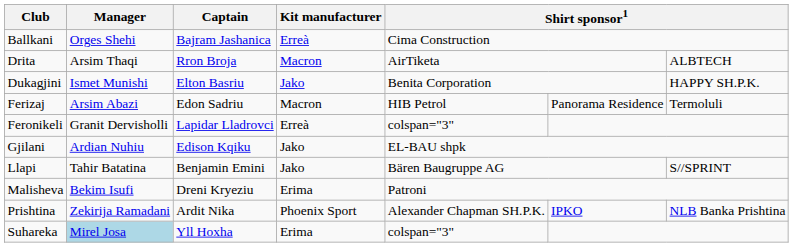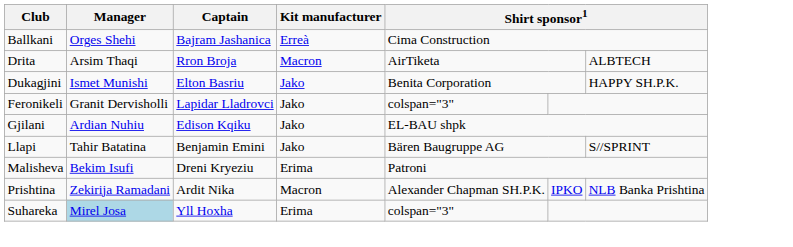- row: Ferizaj | Arsim Abazi | Edon Sadriu | Macron | HIB Petrol | Panorama Residence | Termoluli
Feronikeli | Kit manufacturer: Erreà -> Jako
Prishtina | Kit manufacturer: Phoenix Sport -> Macron
